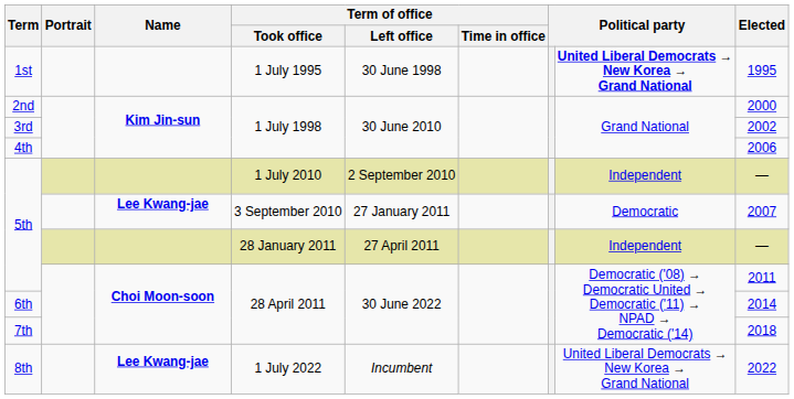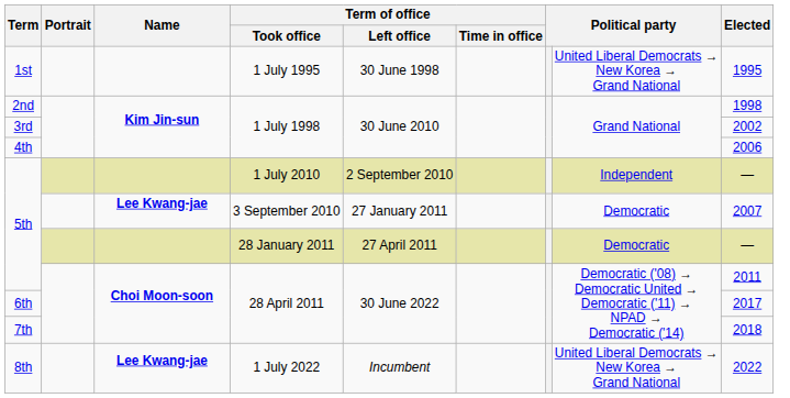1st | column 8: bold -> normal
2nd | Elected: 2000 -> 1998
5th / 28 January 2011 | column 8: Independent -> Democratic
6th | Elected: 2014 -> 2017
